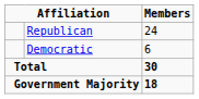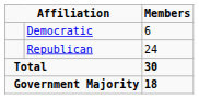rows swapped: Democratic <-> Republican
